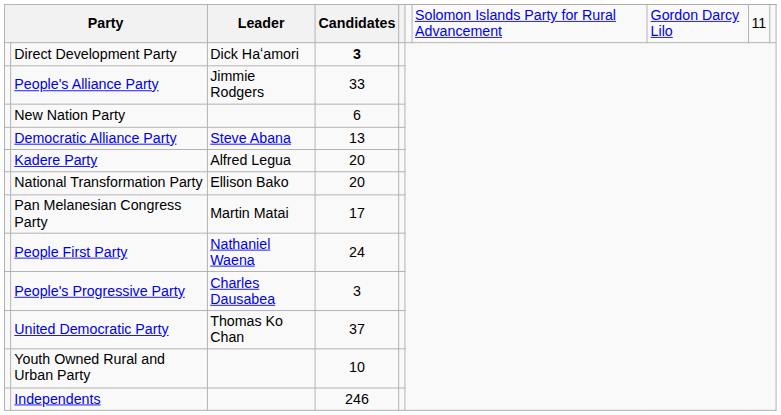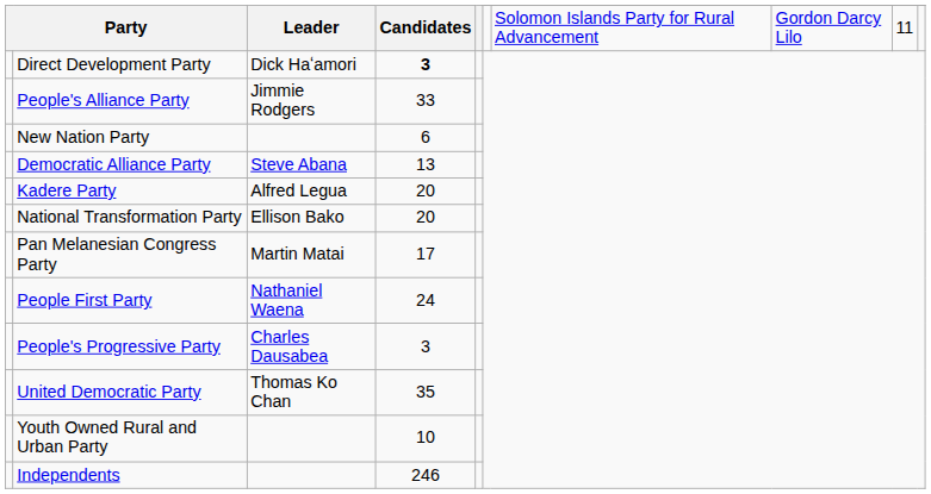United Democratic Party | Candidates: 37 -> 35
